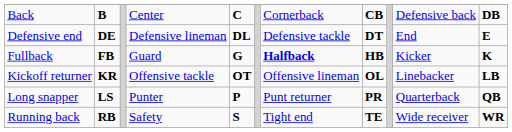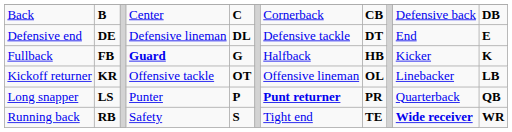Fullback | column 4: normal -> bold
Fullback | column 7: bold -> normal
Long snapper | column 7: normal -> bold
Running back | column 10: normal -> bold
